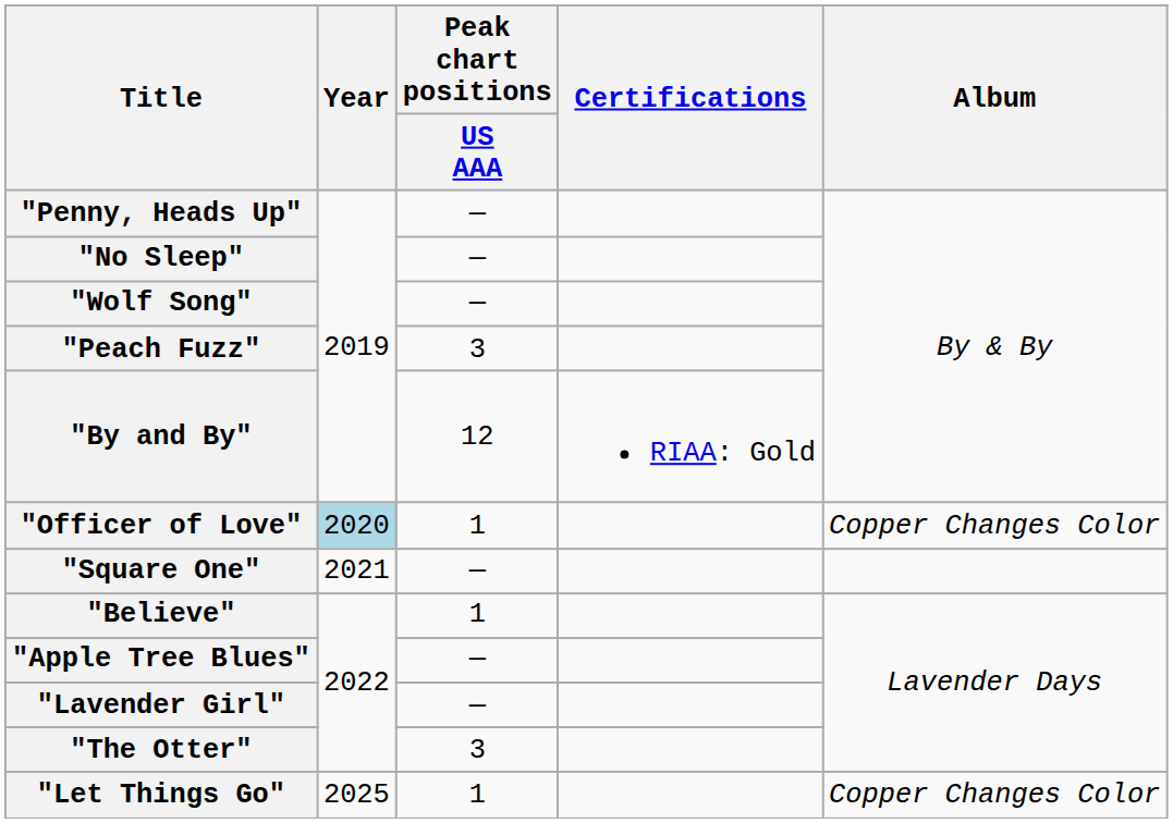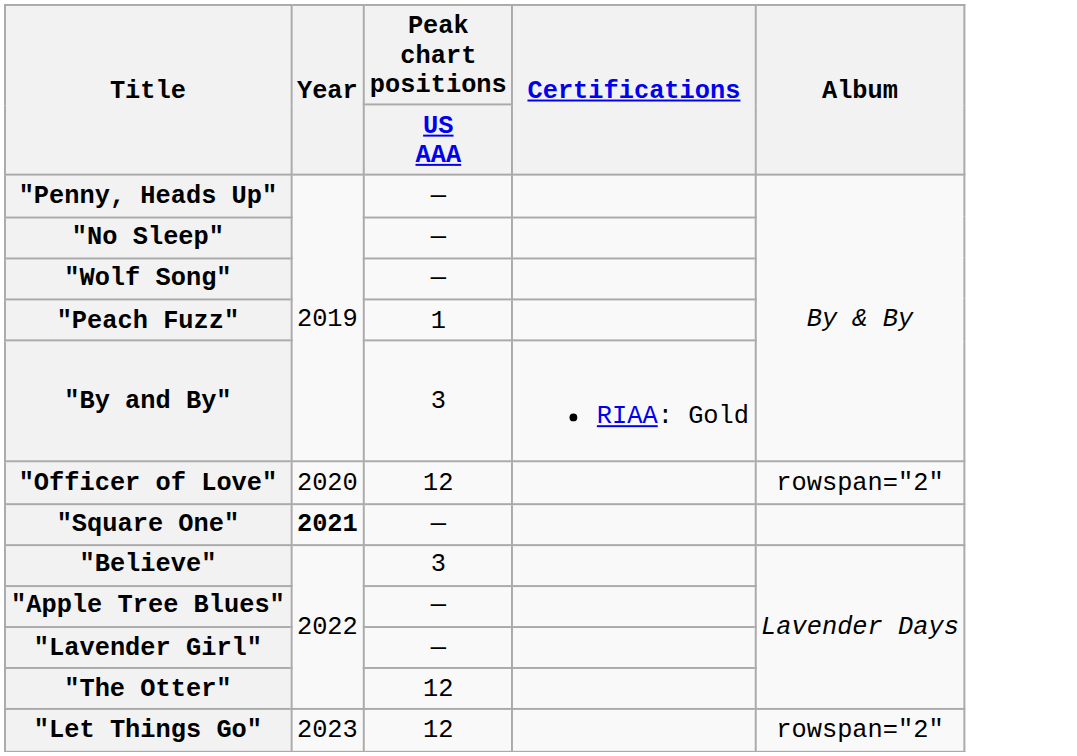"Peach Fuzz" | Peak chart positions / US AAA: 3 -> 1
"By and By" | Peak chart positions / US AAA: 12 -> 3
"Officer of Love" | Year: lightblue background -> no background
"Officer of Love" | Peak chart positions / US AAA: 1 -> 12
"Officer of Love" | Album: Copper Changes Color -> rowspan="2"
"Square One" | Year: normal -> bold
"Believe" | Peak chart positions / US AAA: 1 -> 3
"The Otter" | Peak chart positions / US AAA: 3 -> 12
"Let Things Go" | Year: 2025 -> 2023
"Let Things Go" | Peak chart positions / US AAA: 1 -> 12
"Let Things Go" | Album: Copper Changes Color -> rowspan="2"
